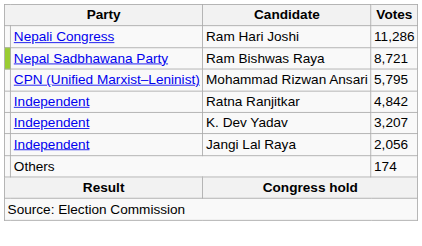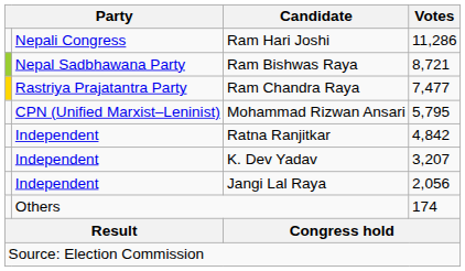+ row: Rastriya Prajatantra Party | Ram Chandra Raya | 7,477
